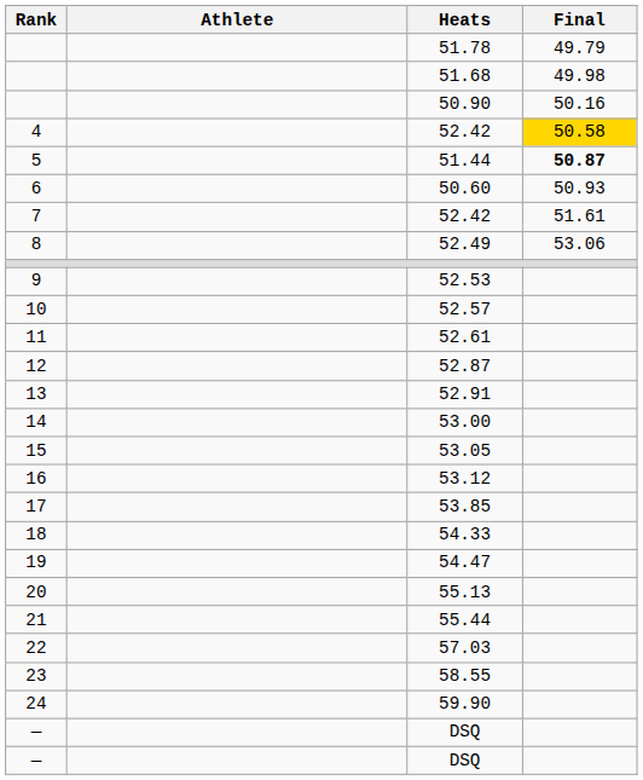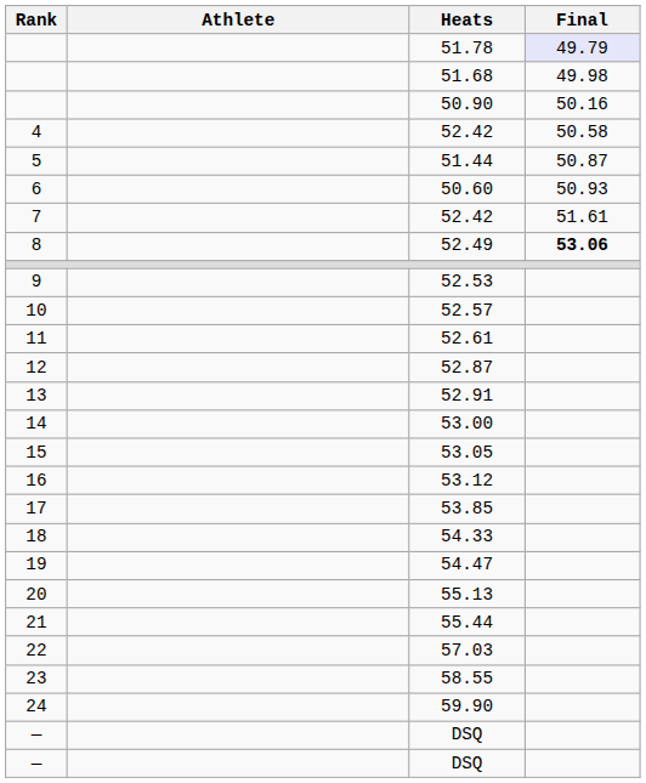51.78 | Final: no background -> lavender background
4 / 52.42 | Final: gold background -> no background
51.44 | Final: bold -> normal
52.49 | Final: normal -> bold
